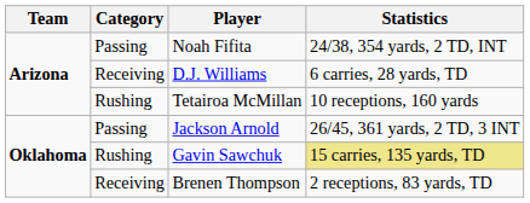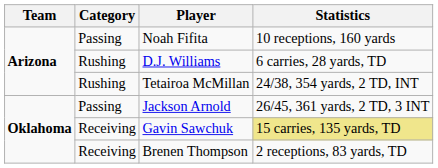Noah Fifita | Statistics: 24/38, 354 yards, 2 TD, INT -> 10 receptions, 160 yards
D.J. Williams | Category: Receiving -> Rushing
Tetairoa McMillan | Statistics: 10 receptions, 160 yards -> 24/38, 354 yards, 2 TD, INT
Gavin Sawchuk | Category: Rushing -> Receiving
